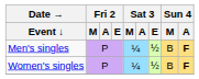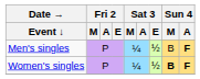Women's singles | Sun 4 / M: normal -> bold
